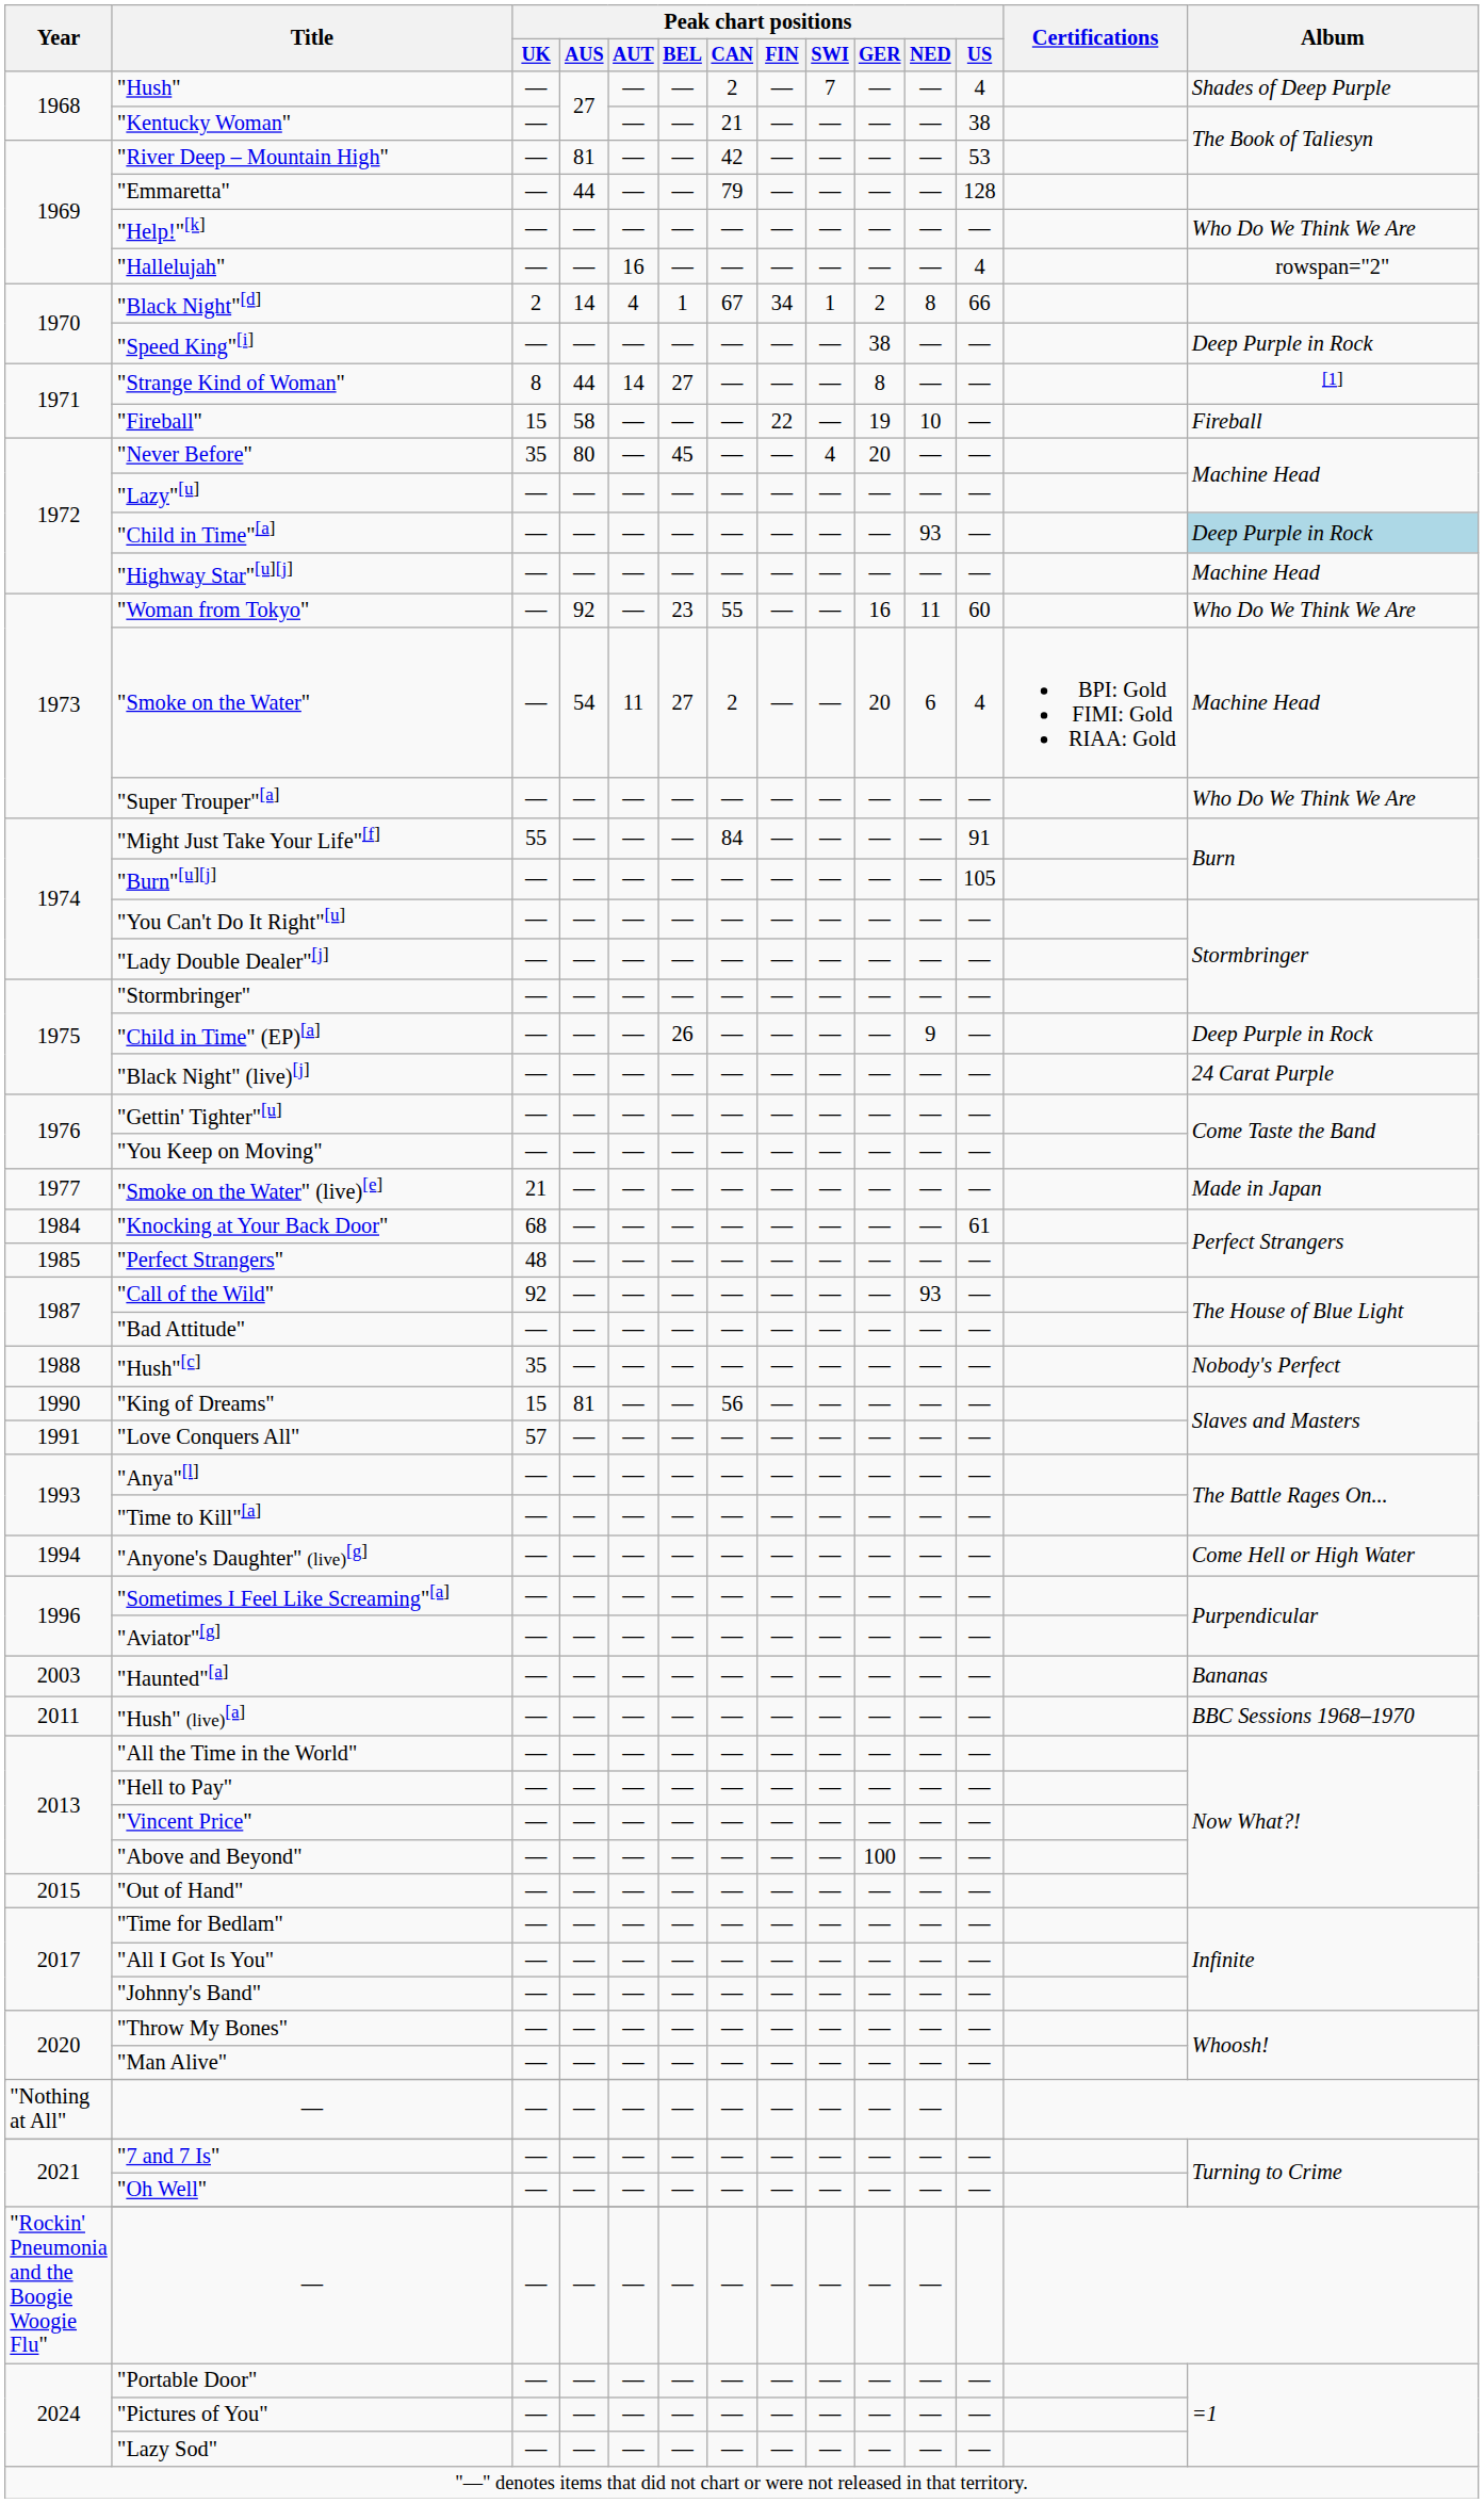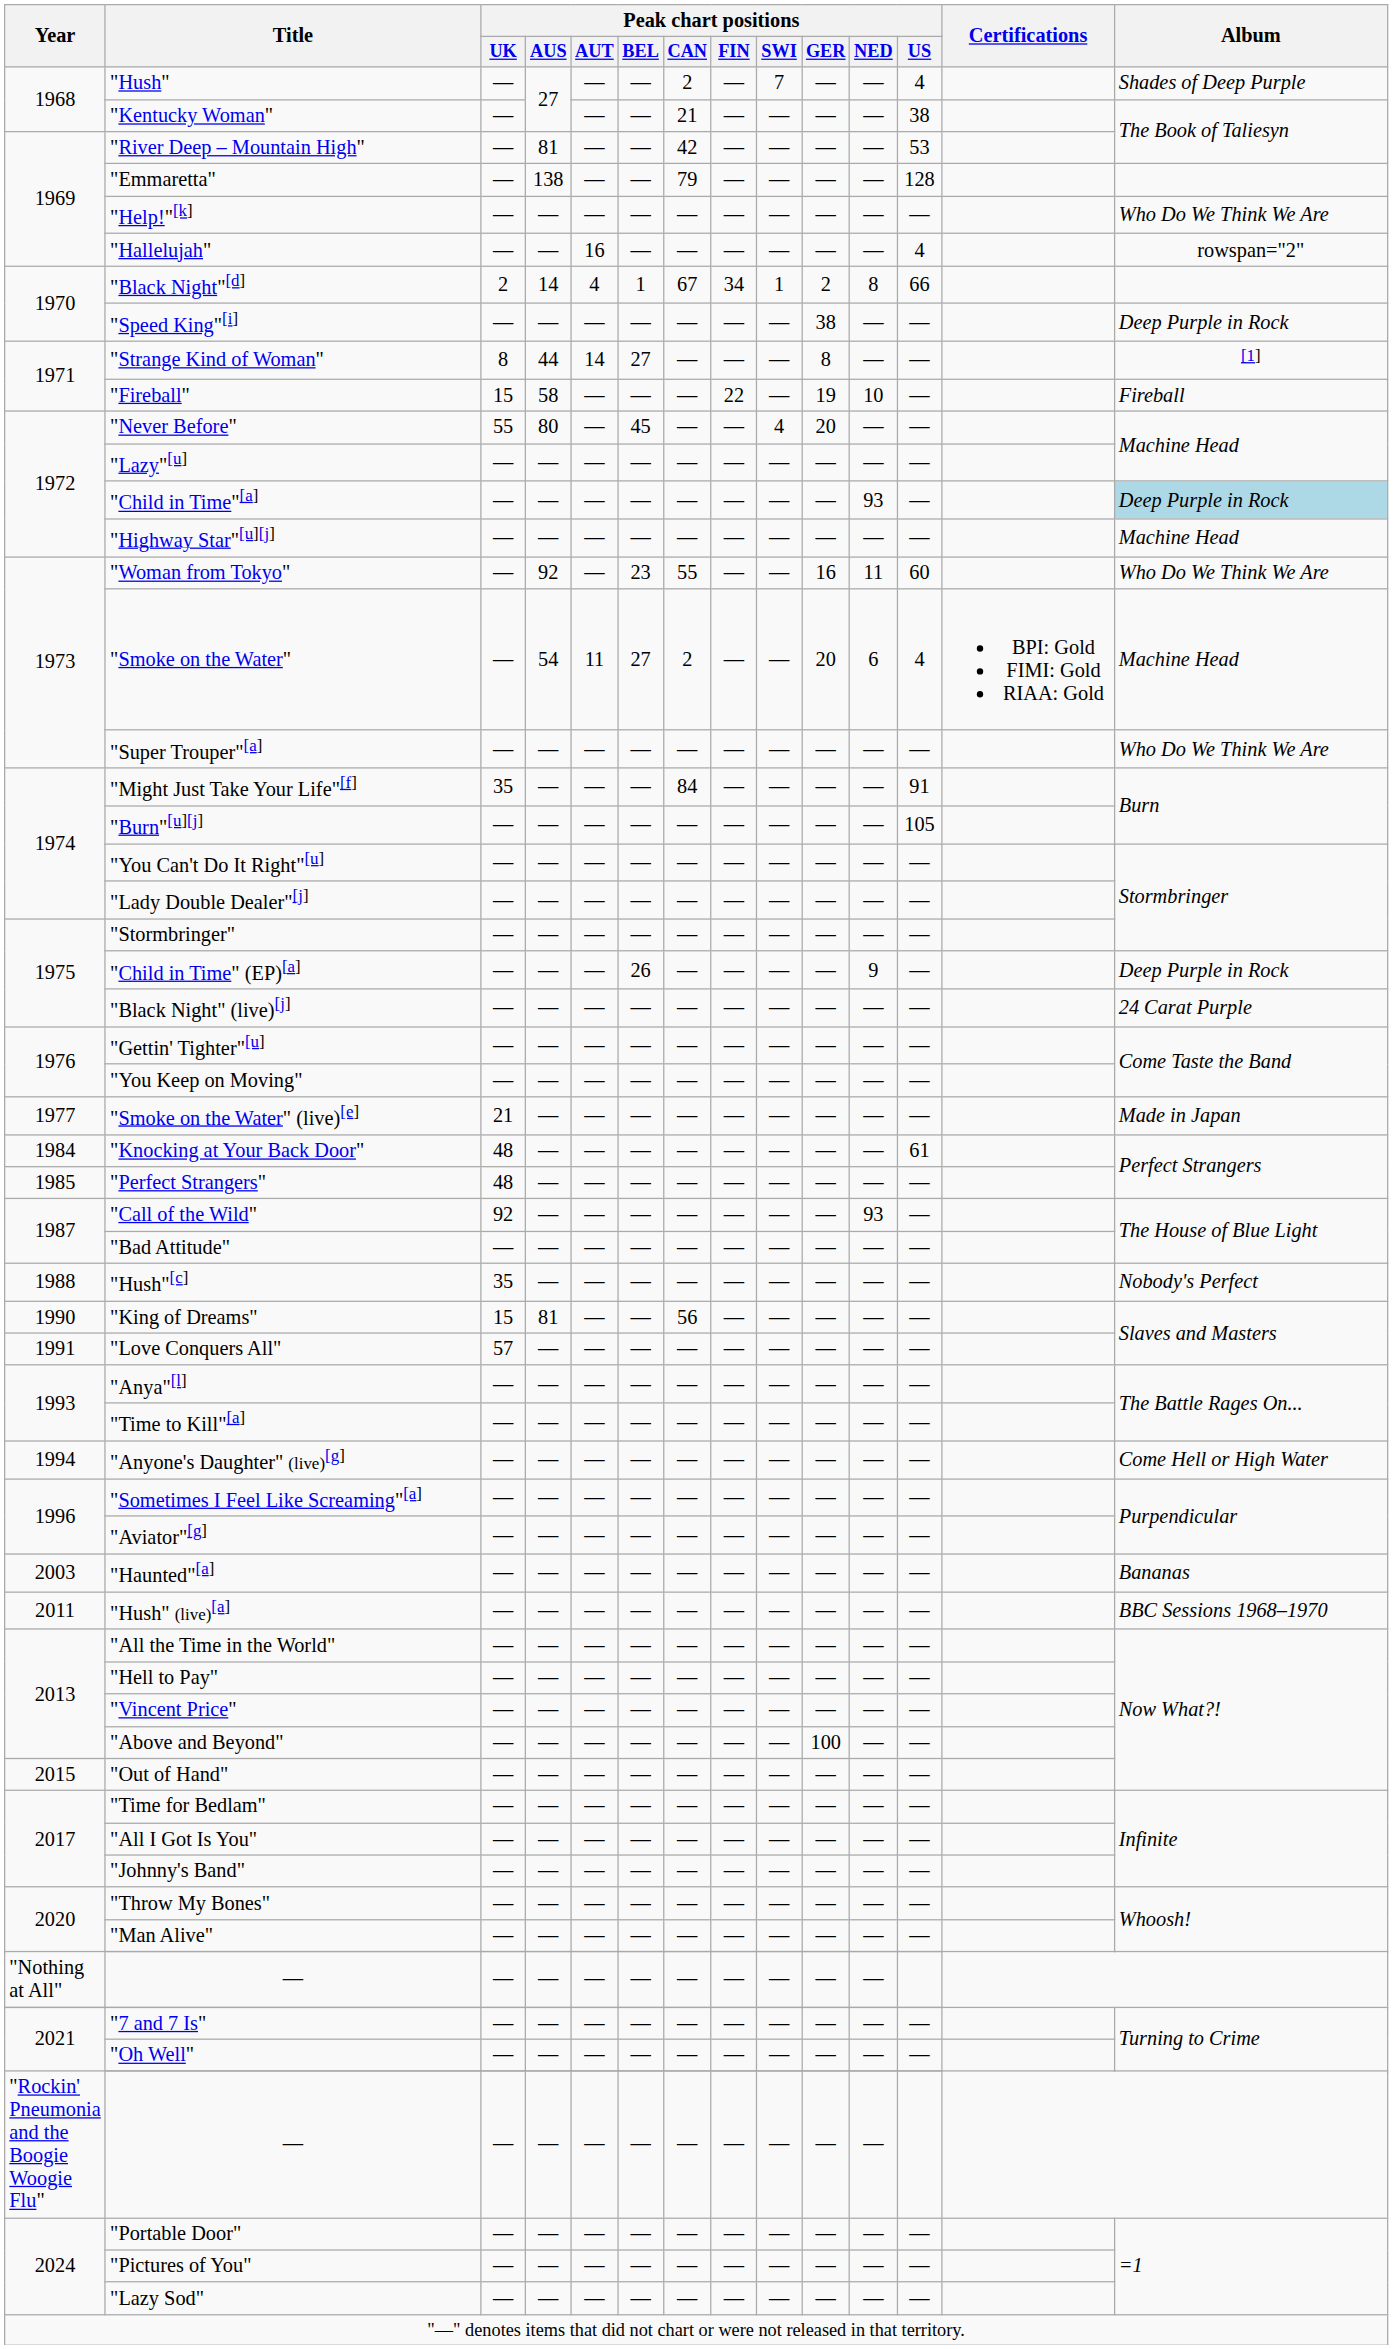"Emmaretta" | Peak chart positions / AUS: 44 -> 138
"Never Before" | Peak chart positions / UK: 35 -> 55
"Might Just Take Your Life"[f] | Peak chart positions / UK: 55 -> 35
"Knocking at Your Back Door" | Peak chart positions / UK: 68 -> 48
